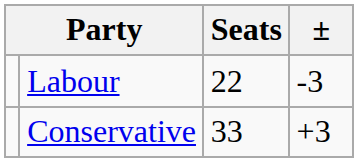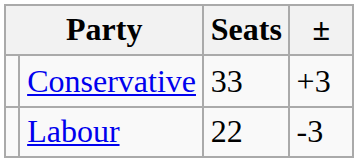rows swapped: Conservative <-> Labour
